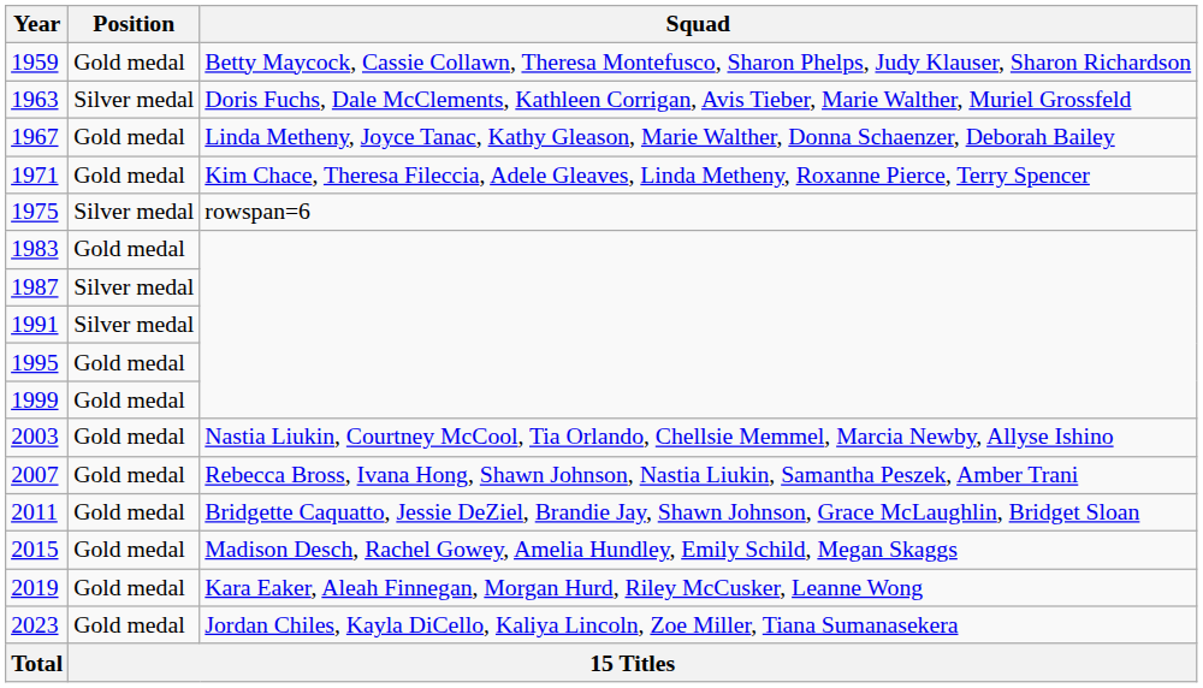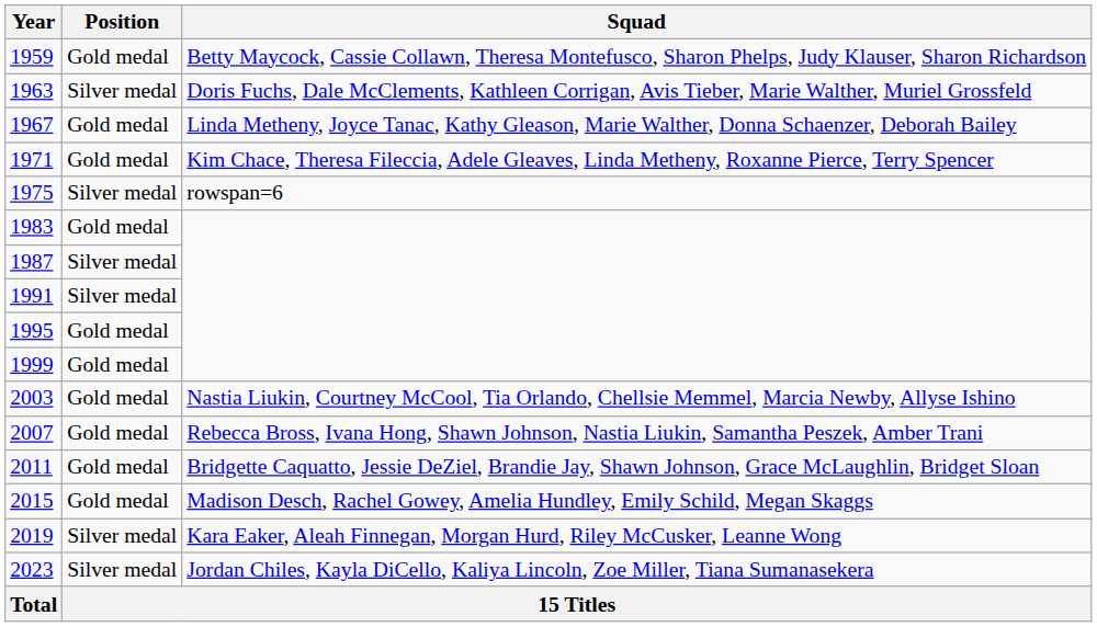2019 | Position: Gold medal -> Silver medal
2023 | Position: Gold medal -> Silver medal
